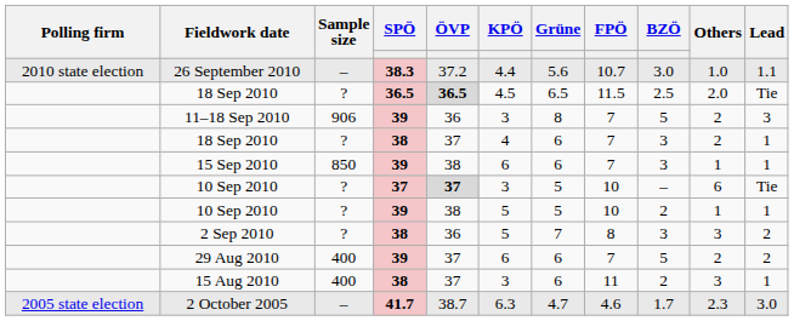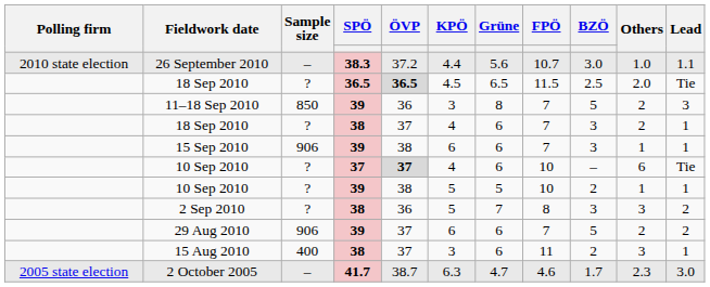11–18 Sep 2010 | Sample size: 906 -> 850
15 Sep 2010 | Sample size: 850 -> 906
10 Sep 2010 / 37 | KPÖ: 3 -> 4
10 Sep 2010 / 37 | Grüne: 5 -> 6
29 Aug 2010 | Sample size: 400 -> 906
